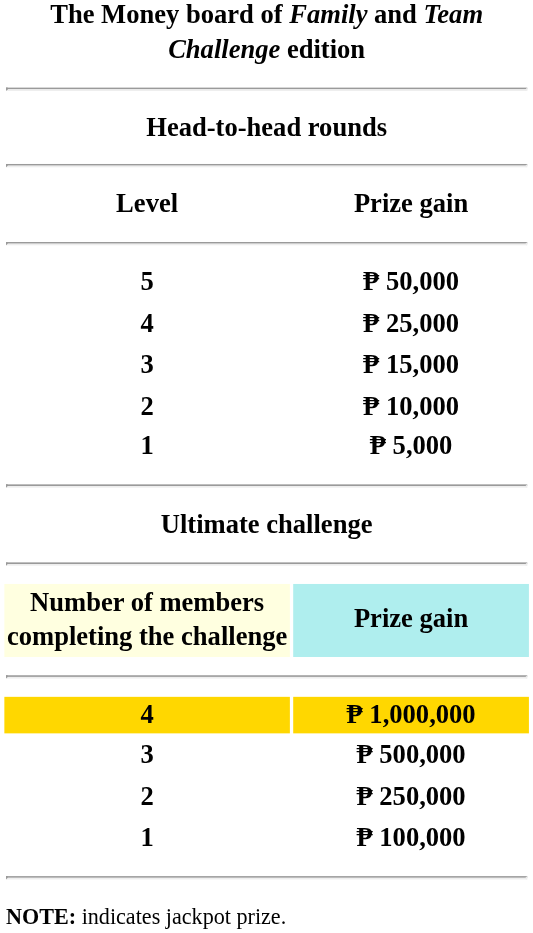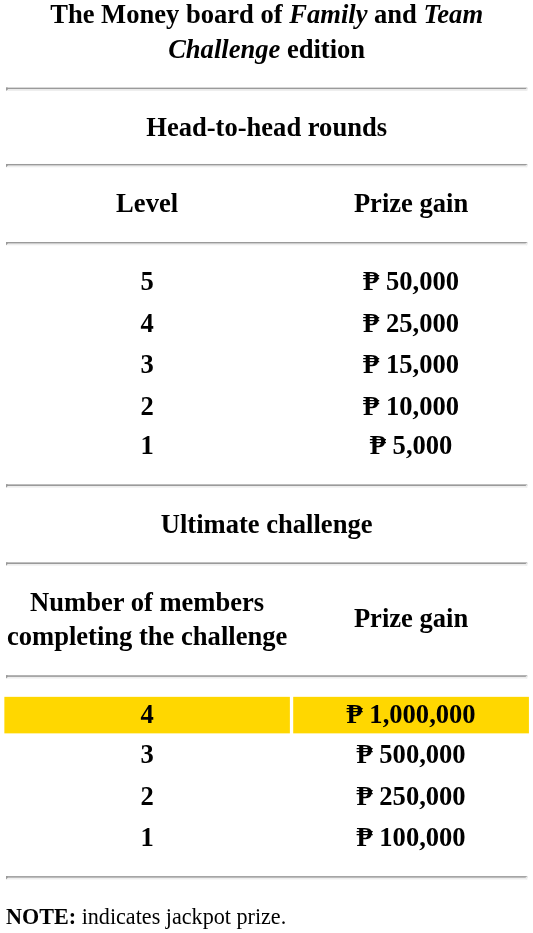Number of members completing the challenge | column 1: lightyellow background -> no background
Number of members completing the challenge | column 2: paleturquoise background -> no background
